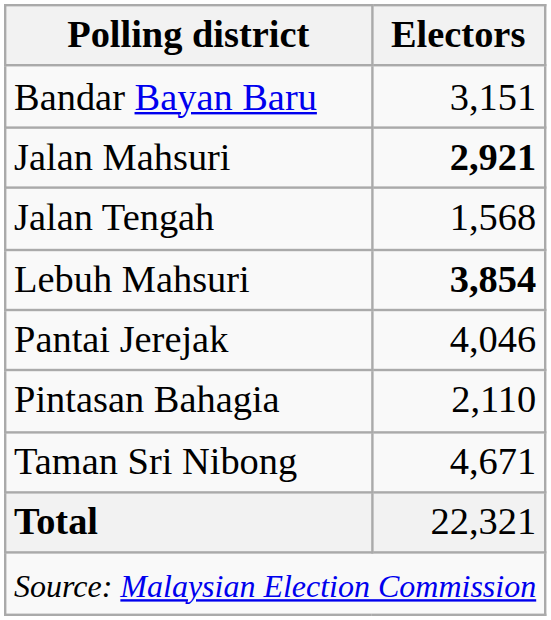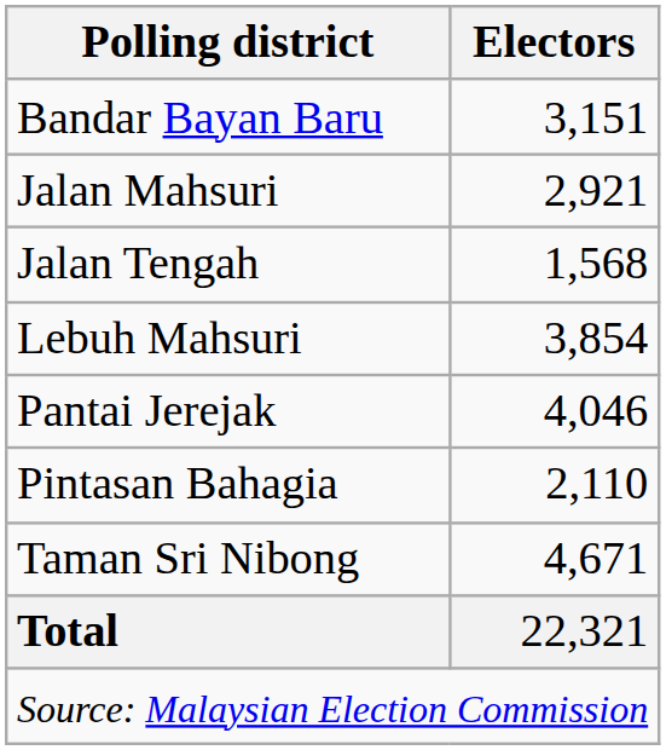Jalan Mahsuri | Electors: bold -> normal
Lebuh Mahsuri | Electors: bold -> normal
